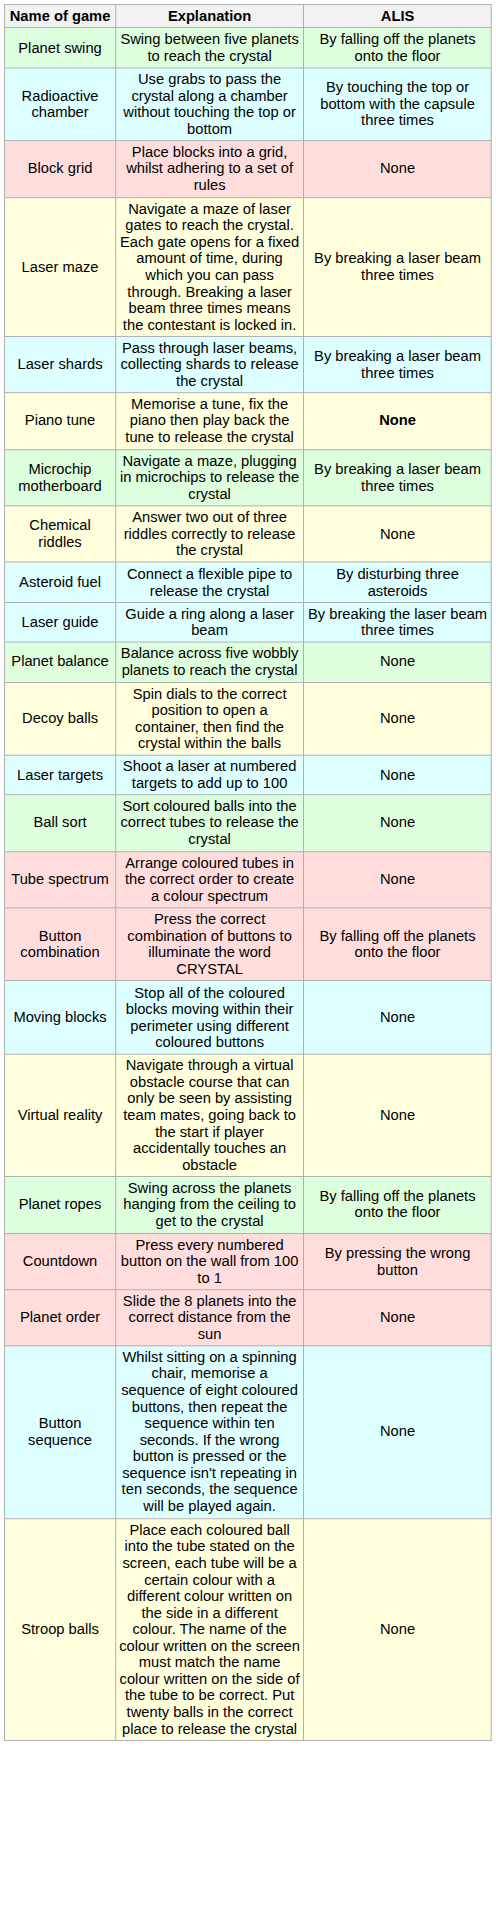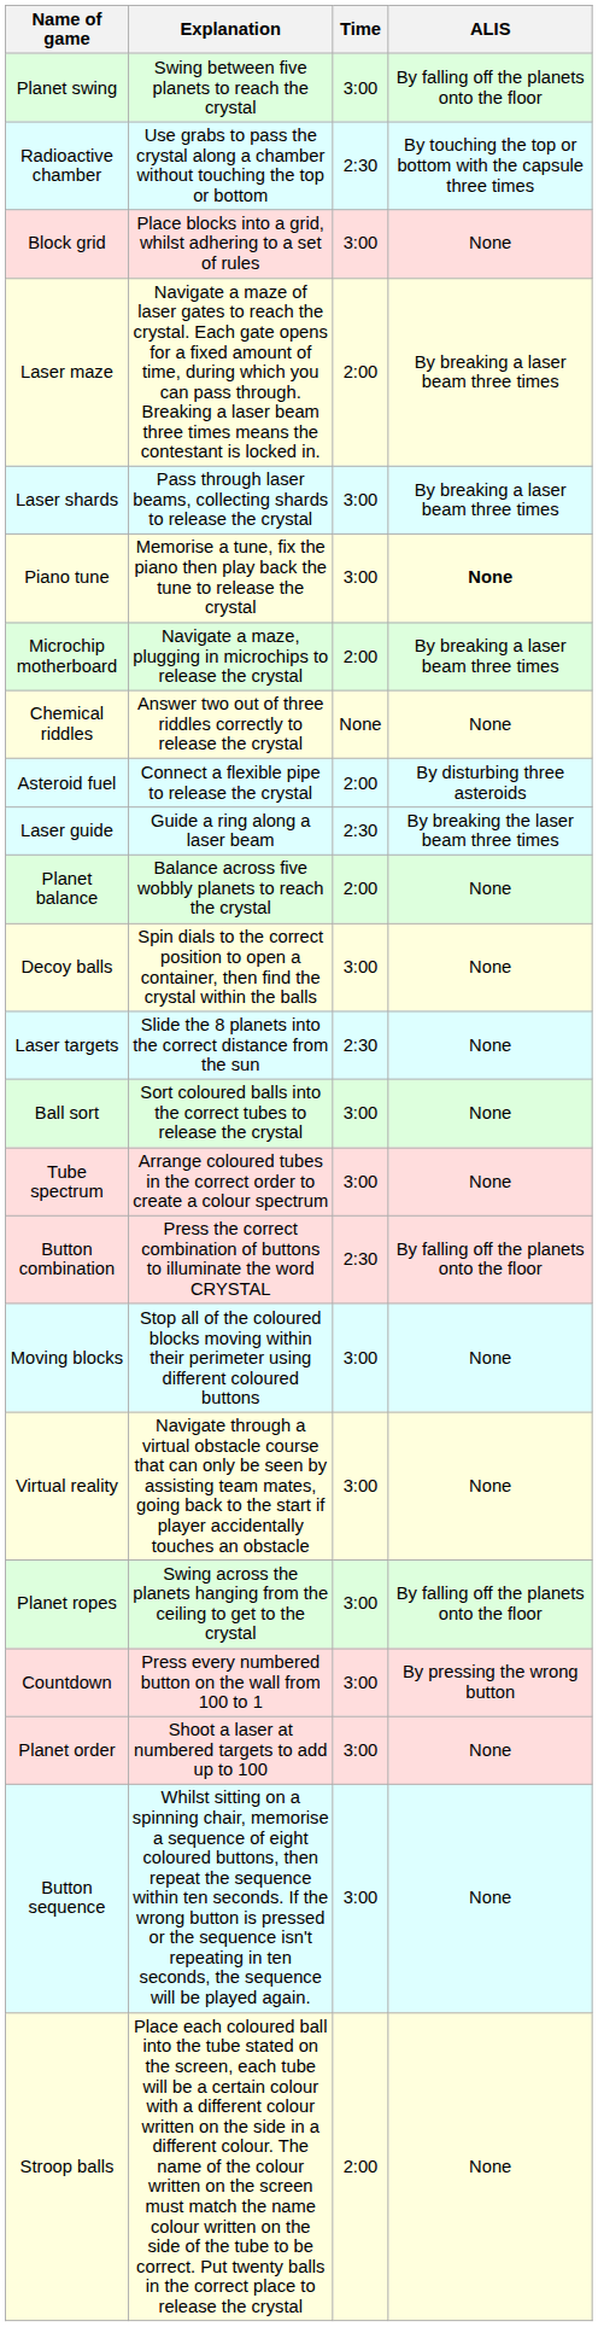+ column: Time | 3:00 | 2:30 | 3:00 | 2:00 | 3:00 | 3:00 | 2:00 | None | 2:00 | 2:30 | 2:00 | 3:00 | 2:30 | 3:00 | 3:00 | 2:30 | 3:00 | 3:00 | 3:00 | 3:00 | 3:00 | 3:00 | 2:00
Laser targets | Explanation: Shoot a laser at numbered targets to add up to 100 -> Slide the 8 planets into the correct distance from the sun
Planet order | Explanation: Slide the 8 planets into the correct distance from the sun -> Shoot a laser at numbered targets to add up to 100
